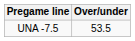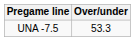UNA -7.5 | Over/under: 53.5 -> 53.3
